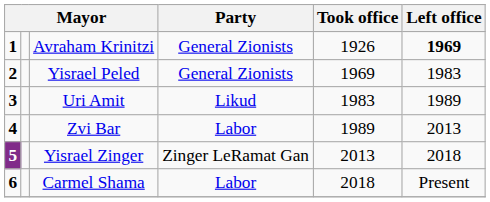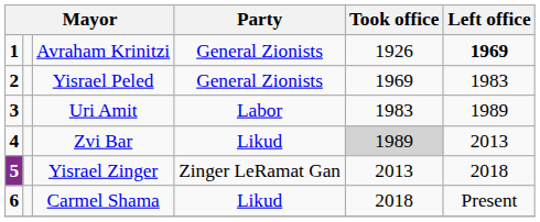Uri Amit | Party: Likud -> Labor
Zvi Bar | Party: Labor -> Likud
Zvi Bar | Took office: no background -> lightgrey background
Carmel Shama | Party: Labor -> Likud
